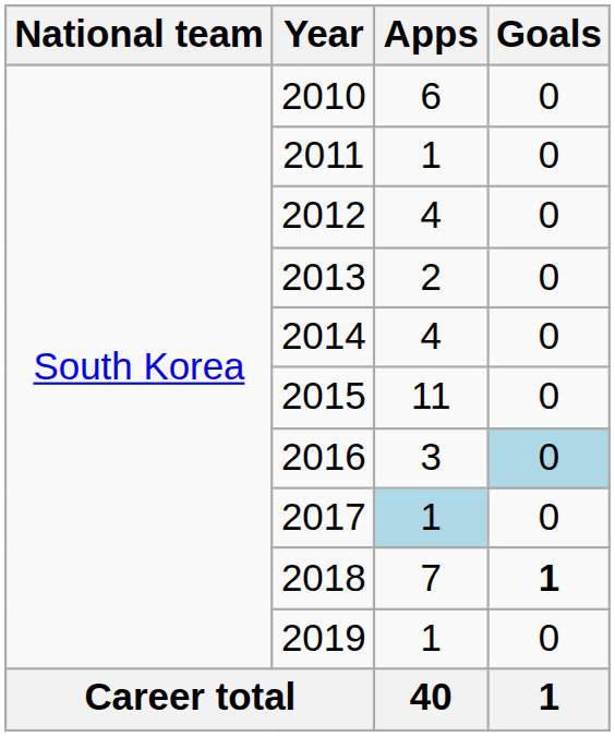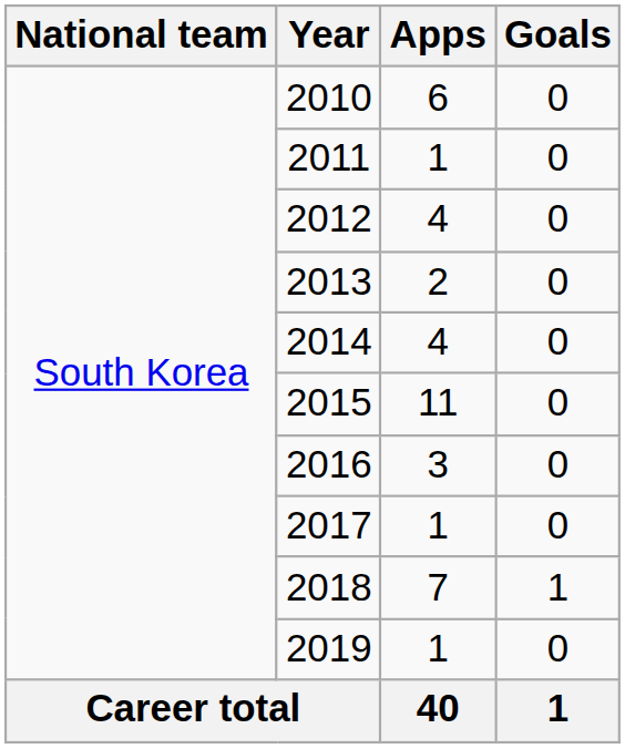2016 | Goals: lightblue background -> no background
2017 | Apps: lightblue background -> no background
2018 | Goals: bold -> normal
